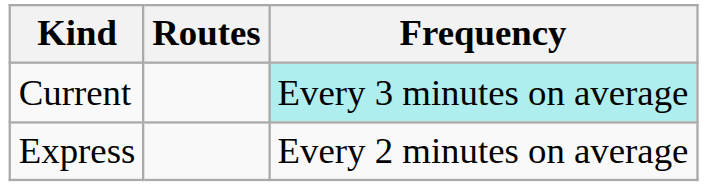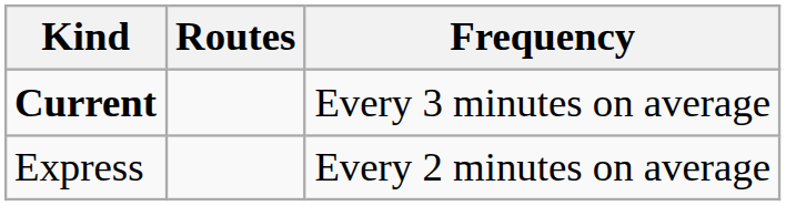row 2 | Kind: normal -> bold
row 2 | Frequency: paleturquoise background -> no background
